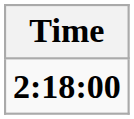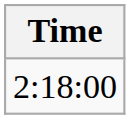row 2 | column 1: bold -> normal
